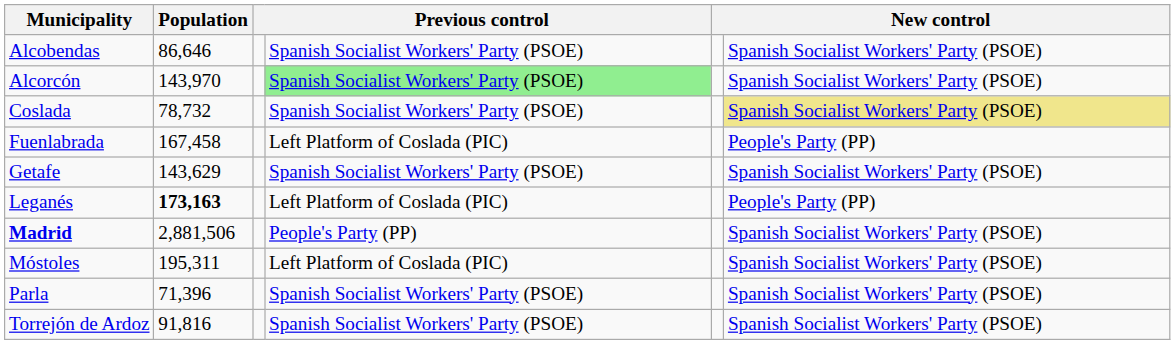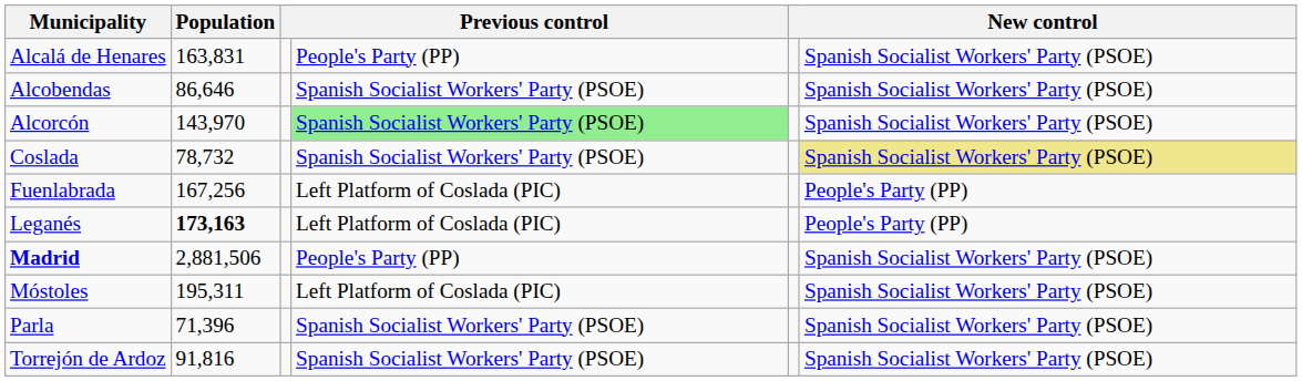+ row: Alcalá de Henares | 163,831 | People's Party (PP) | Spanish Socialist Workers' Party (PSOE)
Fuenlabrada | Population: 167,458 -> 167,256
- row: Getafe | 143,629 | Spanish Socialist Workers' Party (PSOE) | Spanish Socialist Workers' Party (PSOE)
